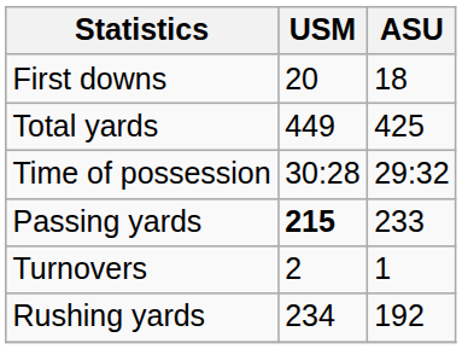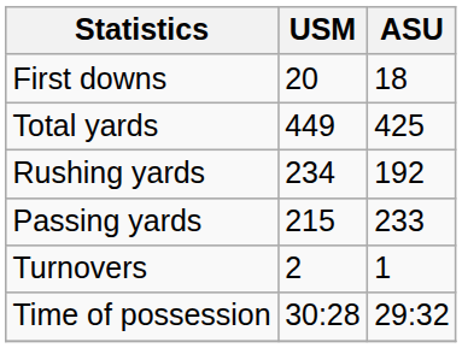rows swapped: Rushing yards <-> Time of possession
Passing yards | USM: bold -> normal
